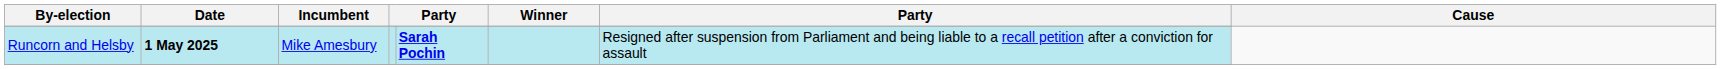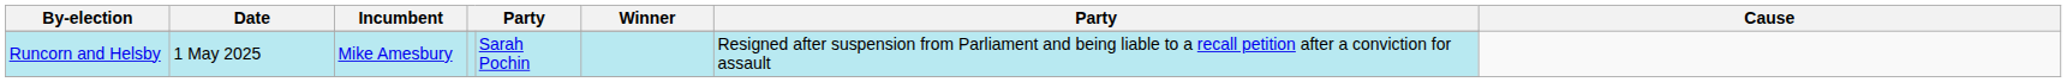Runcorn and Helsby | Date: bold -> normal
Runcorn and Helsby | column 5: bold -> normal
